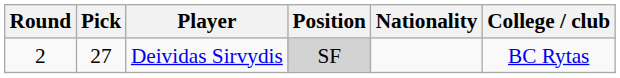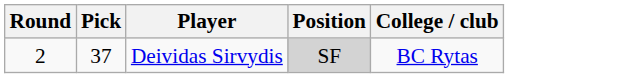- column: Nationality
Deividas Sirvydis | Pick: 27 -> 37
